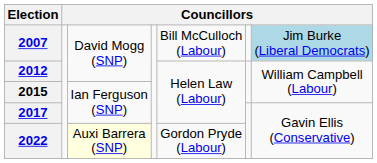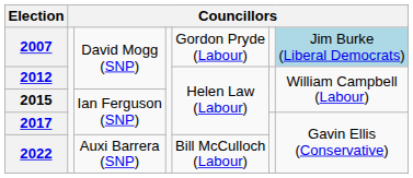2007 | column 5: Bill McCulloch (Labour) -> Gordon Pryde (Labour)
2022 | column 3: lightyellow background -> no background
2022 | column 5: Gordon Pryde (Labour) -> Bill McCulloch (Labour)
